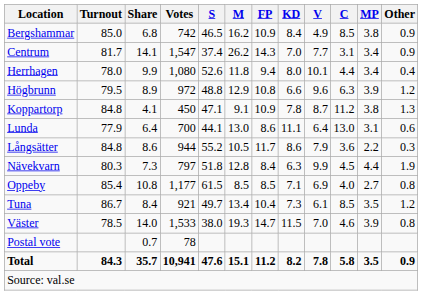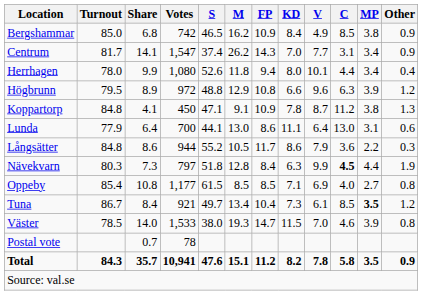Nävekvarn | C: normal -> bold
Tuna | MP: normal -> bold
